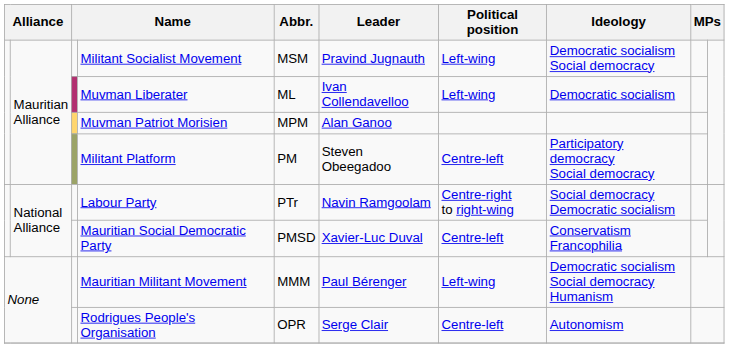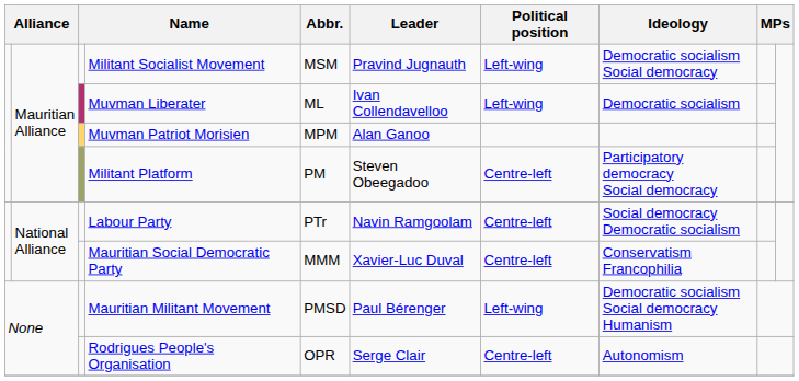Labour Party | Political position: Centre-right to right-wing -> Centre-left
Mauritian Social Democratic Party | Abbr.: PMSD -> MMM
Mauritian Militant Movement | Abbr.: MMM -> PMSD
